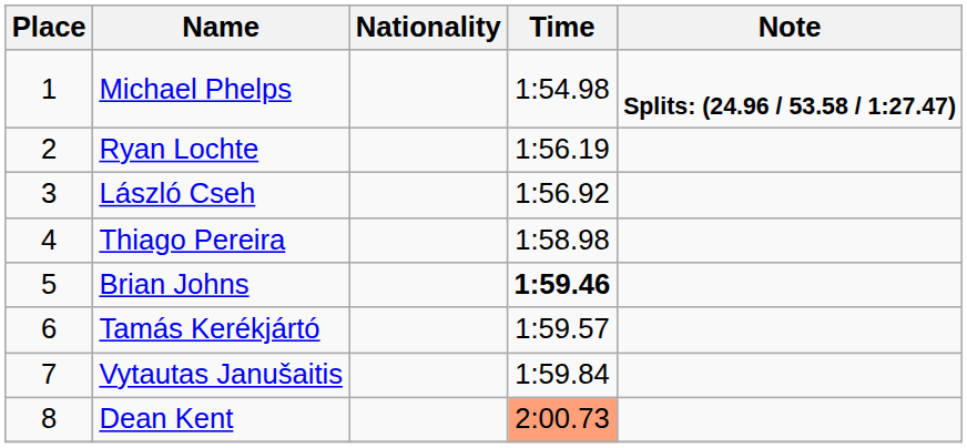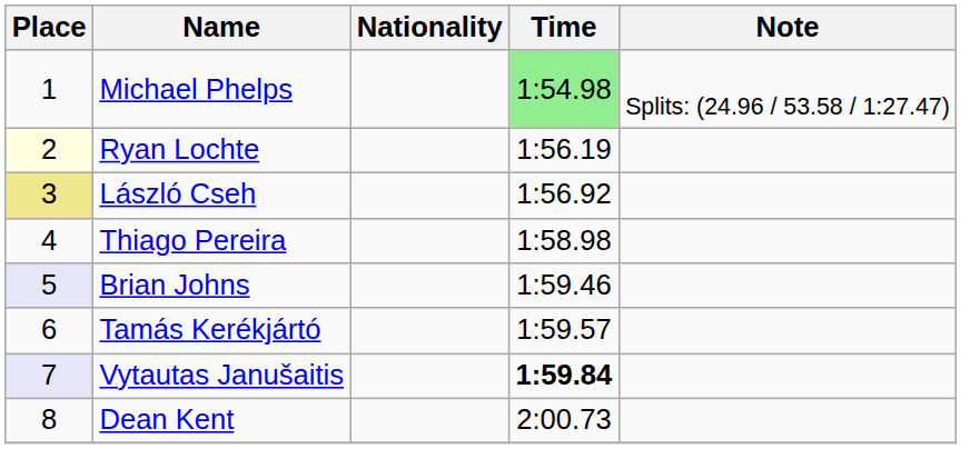Michael Phelps | Time: no background -> lightgreen background
Michael Phelps | Note: bold -> normal
Ryan Lochte | Place: no background -> lightyellow background
László Cseh | Place: no background -> khaki background
Brian Johns | Place: no background -> lavender background
Brian Johns | Time: bold -> normal
Vytautas Janušaitis | Place: no background -> lavender background
Vytautas Janušaitis | Time: normal -> bold
Dean Kent | Time: lightsalmon background -> no background
